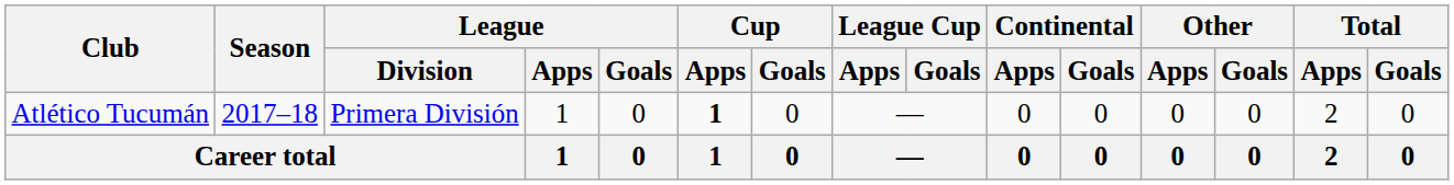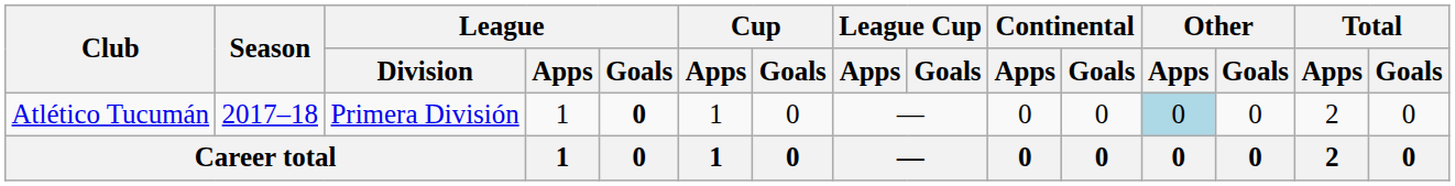Atlético Tucumán | League / Goals: normal -> bold
Atlético Tucumán | Cup / Apps: bold -> normal
Atlético Tucumán | Other / Apps: no background -> lightblue background
